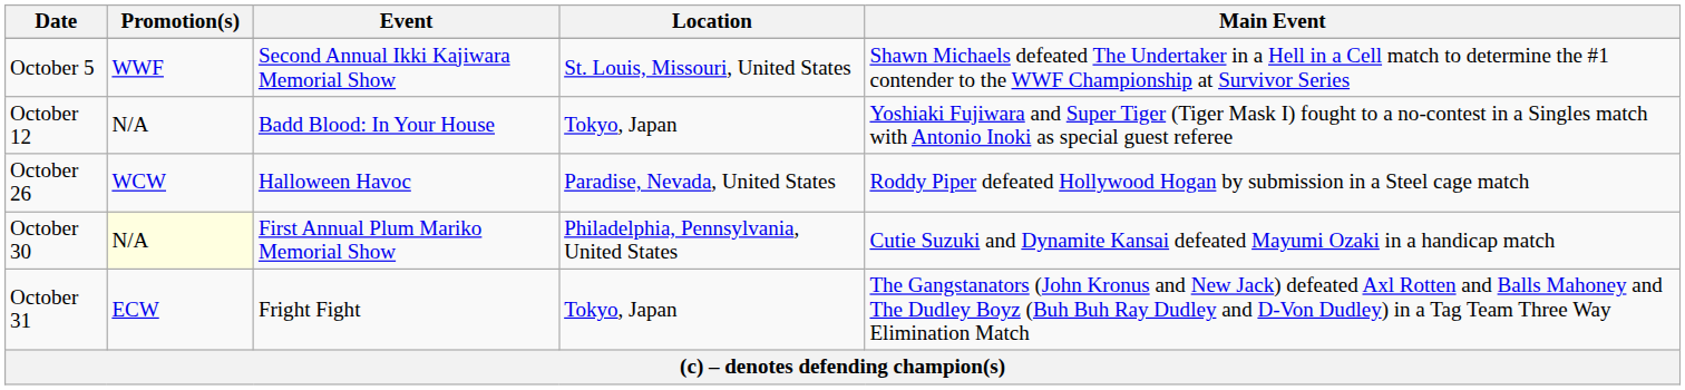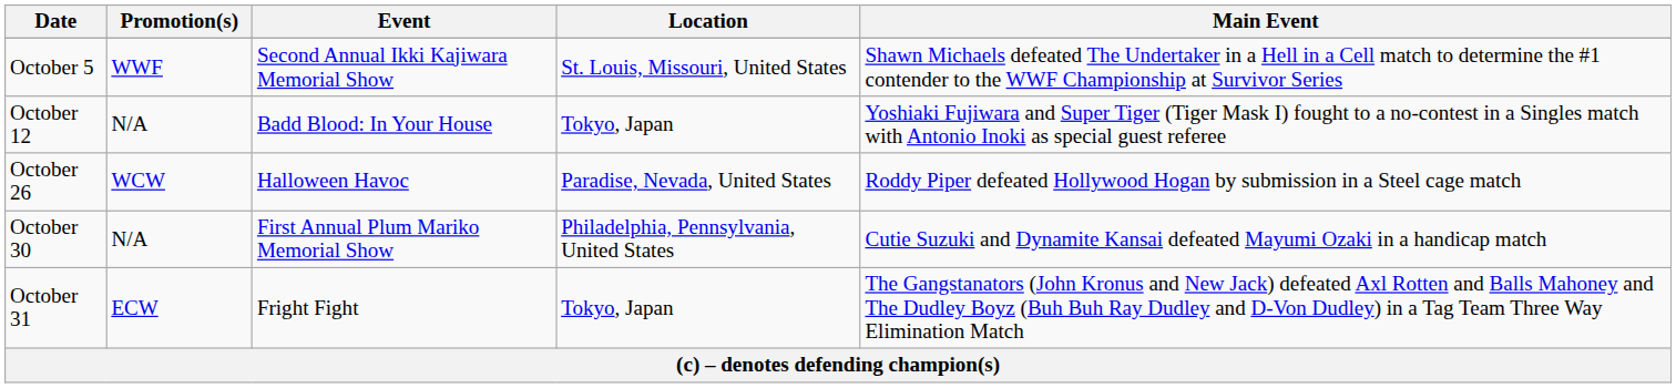October 30 | Promotion(s): lightyellow background -> no background
